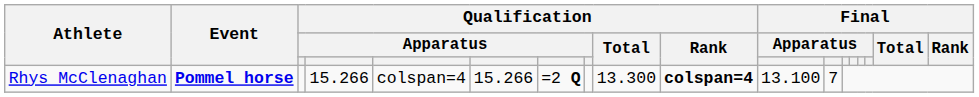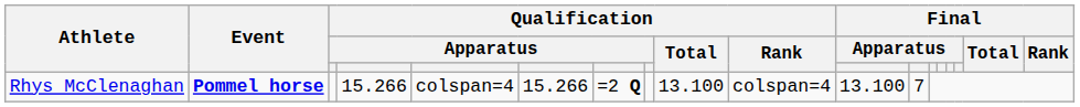Rhys McClenaghan | Qualification / Total: 13.300 -> 13.100
Rhys McClenaghan | Qualification / Rank: bold -> normal
